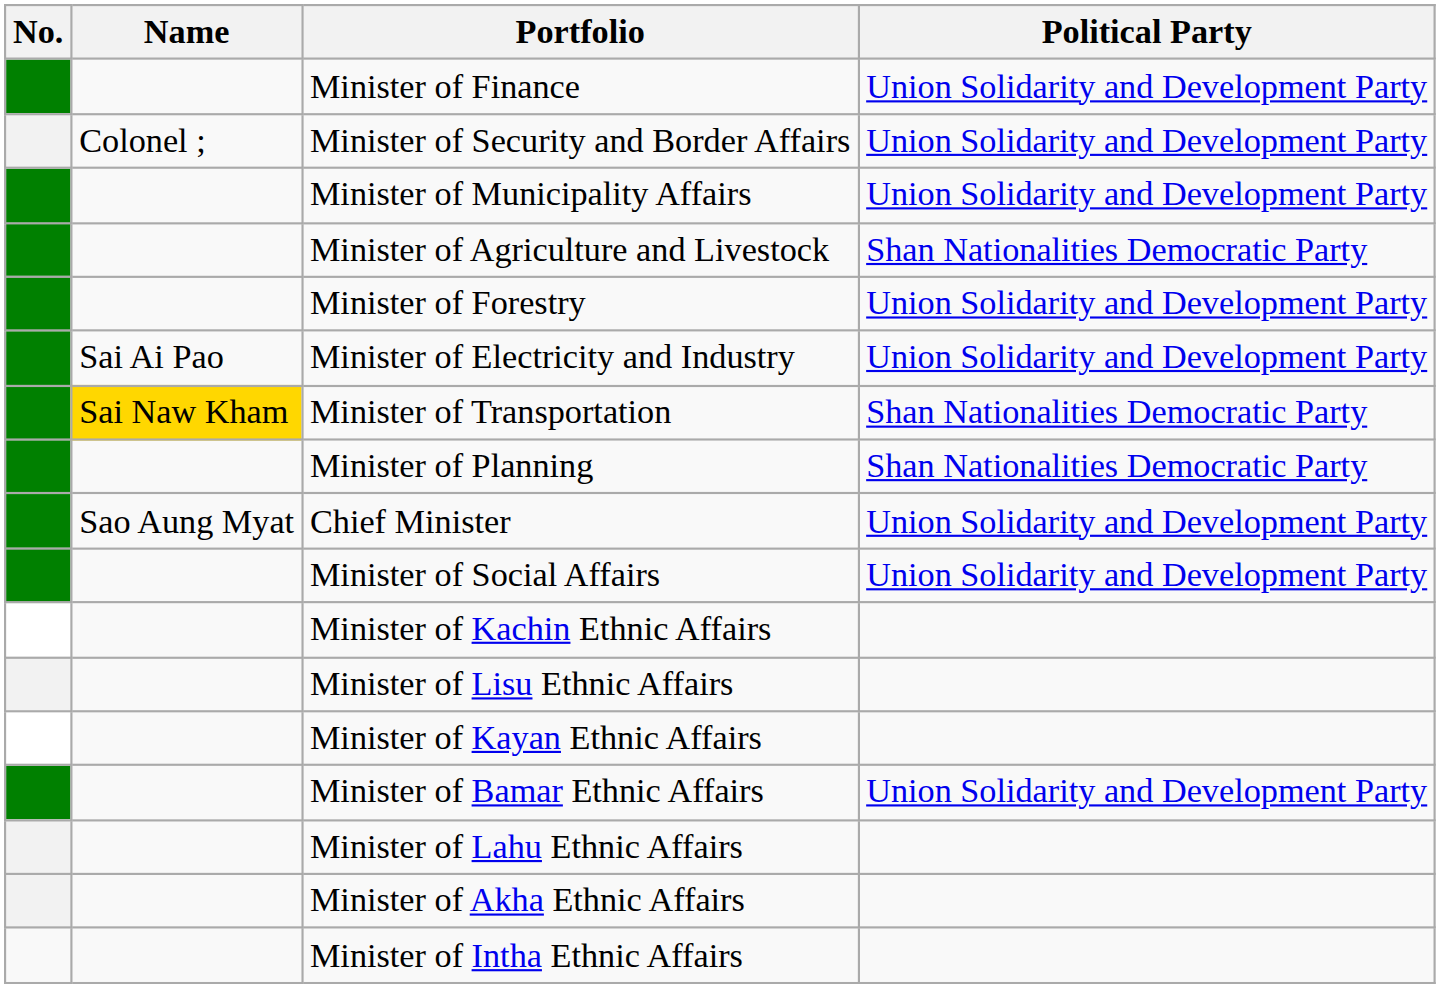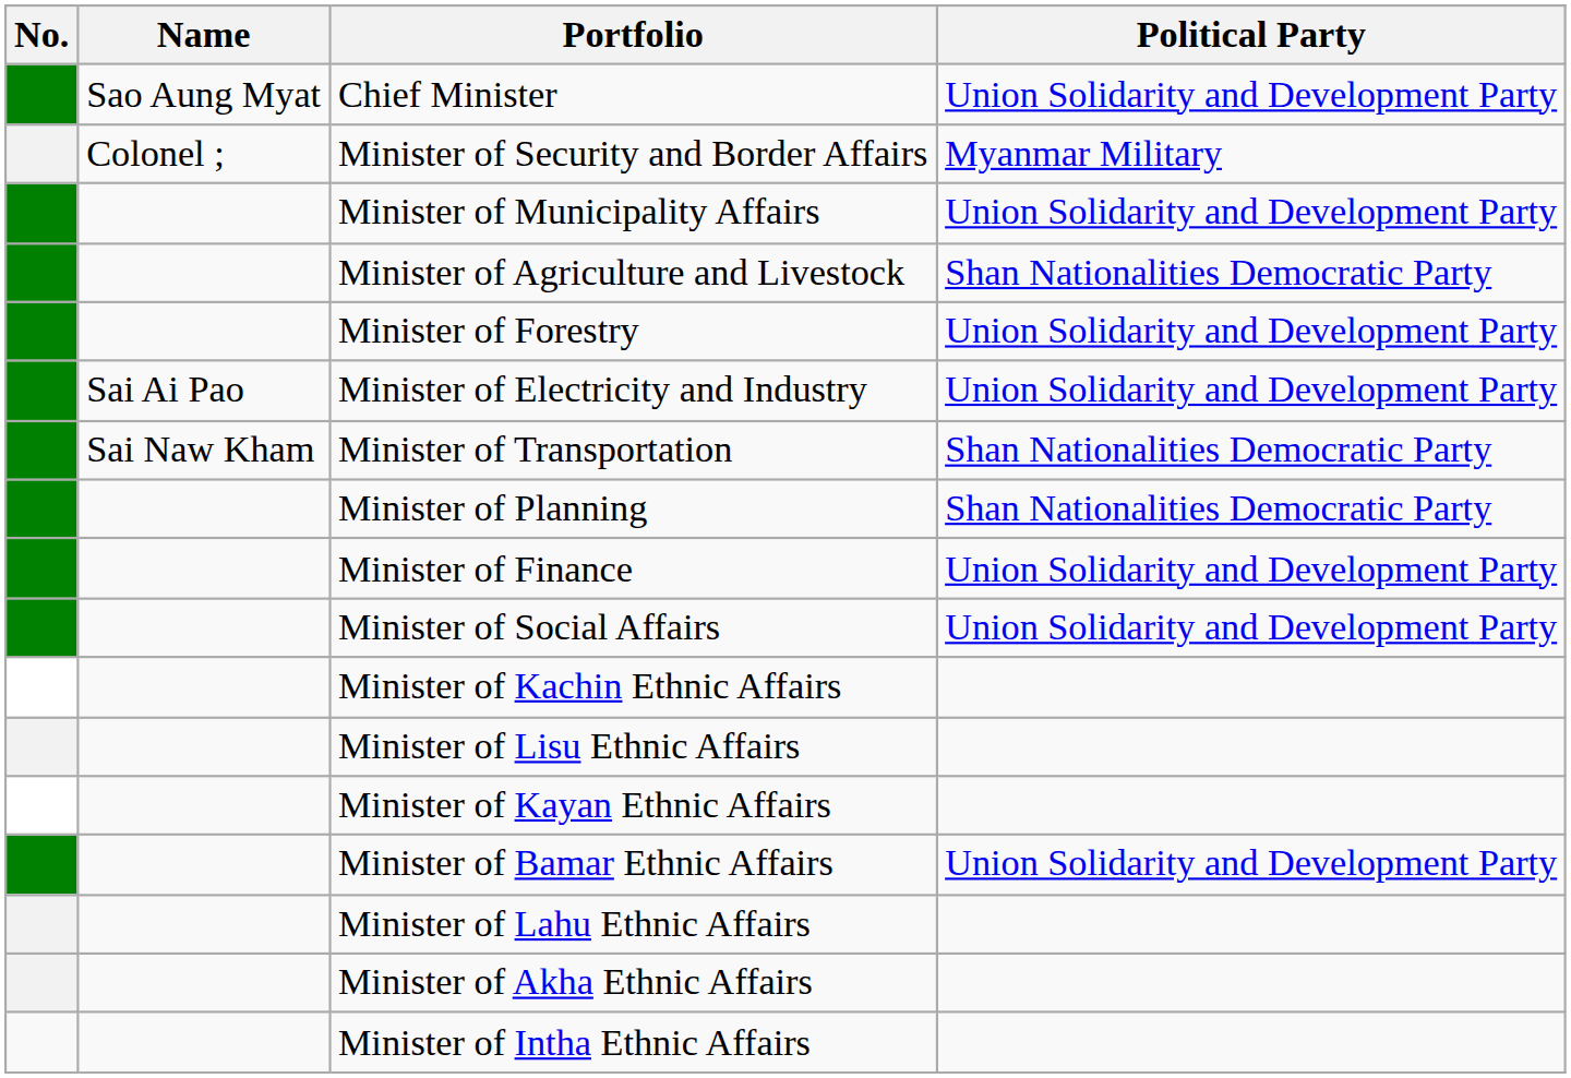rows swapped: Chief Minister <-> Minister of Finance
Minister of Security and Border Affairs | Political Party: Union Solidarity and Development Party -> Myanmar Military
Minister of Transportation | Name: gold background -> no background
